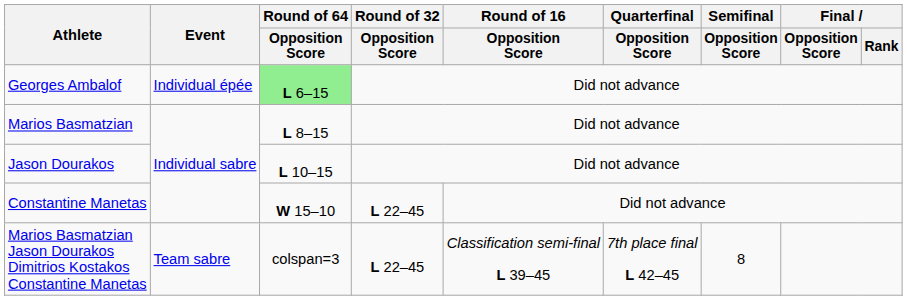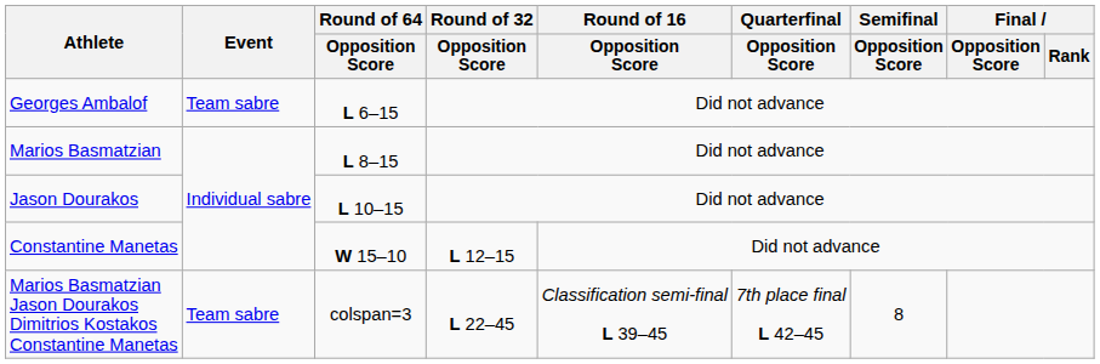Georges Ambalof | Event: Individual épée -> Team sabre
Georges Ambalof | Round of 64 / Opposition Score: lightgreen background -> no background
Constantine Manetas | Round of 32 / Opposition Score: L 22–45 -> L 12–15
